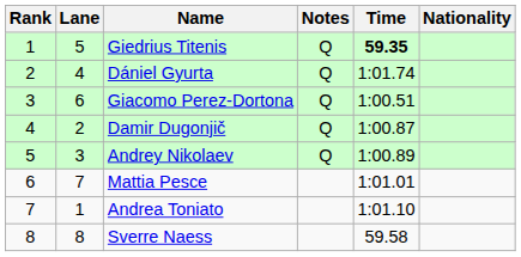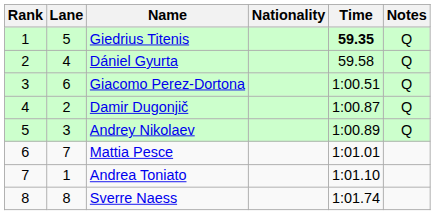columns swapped: Nationality <-> Notes
Dániel Gyurta | Time: 1:01.74 -> 59.58
Sverre Naess | Time: 59.58 -> 1:01.74
